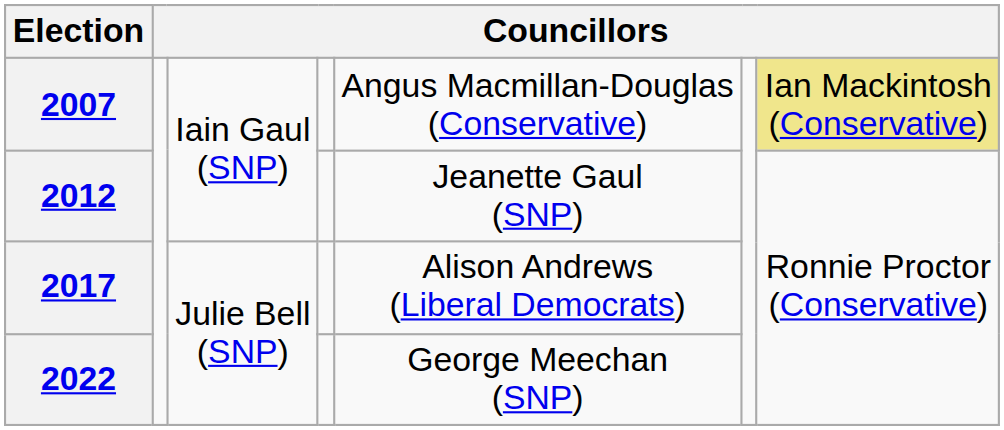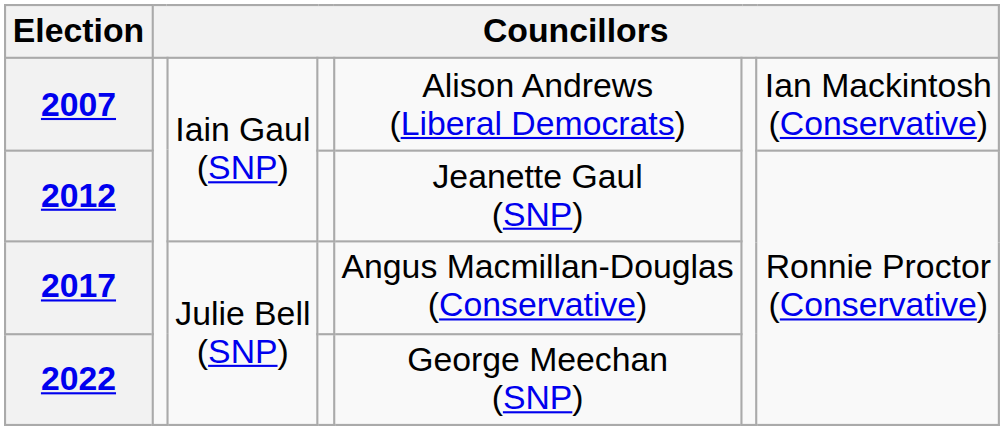2007 | column 5: Angus Macmillan-Douglas (Conservative) -> Alison Andrews (Liberal Democrats)
2007 | column 7: khaki background -> no background
2017 | column 5: Alison Andrews (Liberal Democrats) -> Angus Macmillan-Douglas (Conservative)
